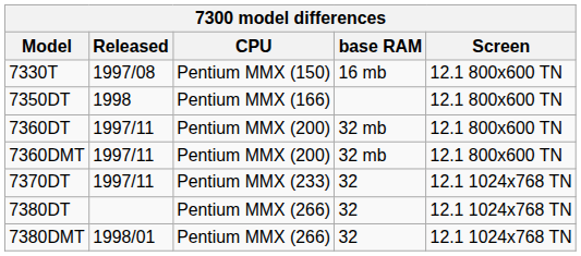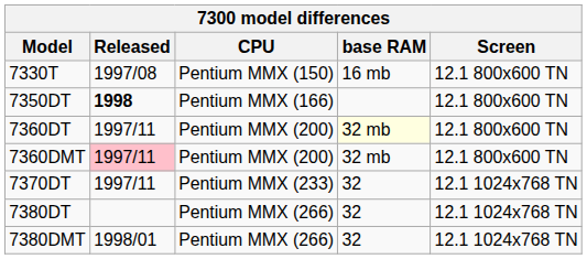7350DT | Released: normal -> bold
7360DT | base RAM: no background -> lightyellow background
7360DMT | Released: no background -> pink background
